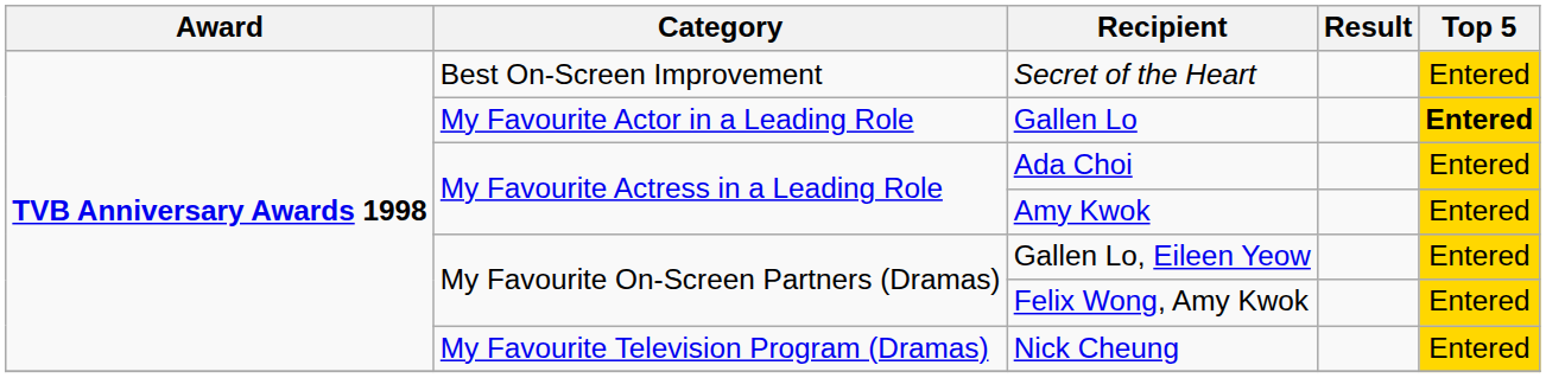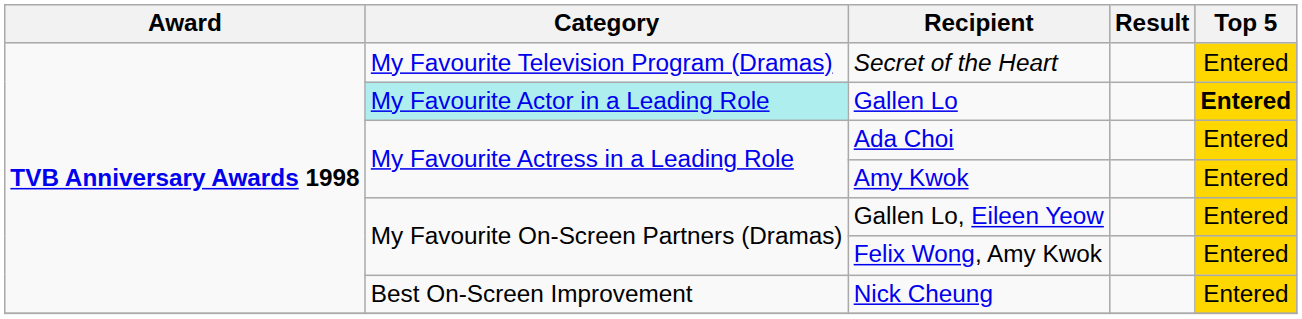Secret of the Heart | Category: Best On-Screen Improvement -> My Favourite Television Program (Dramas)
Gallen Lo | Category: no background -> paleturquoise background
Nick Cheung | Category: My Favourite Television Program (Dramas) -> Best On-Screen Improvement
